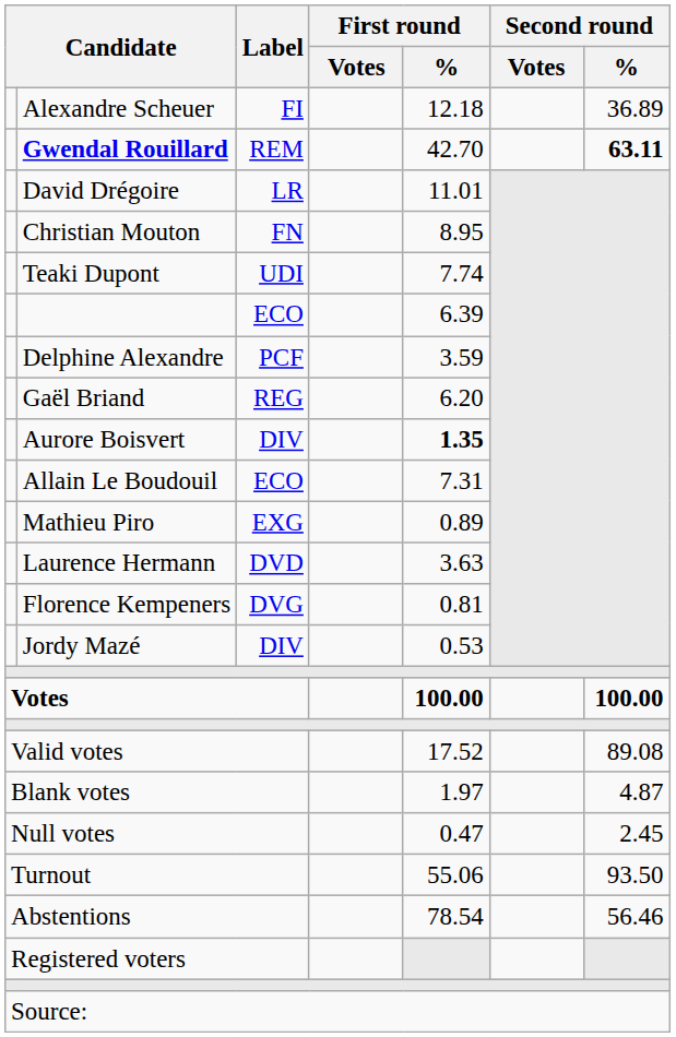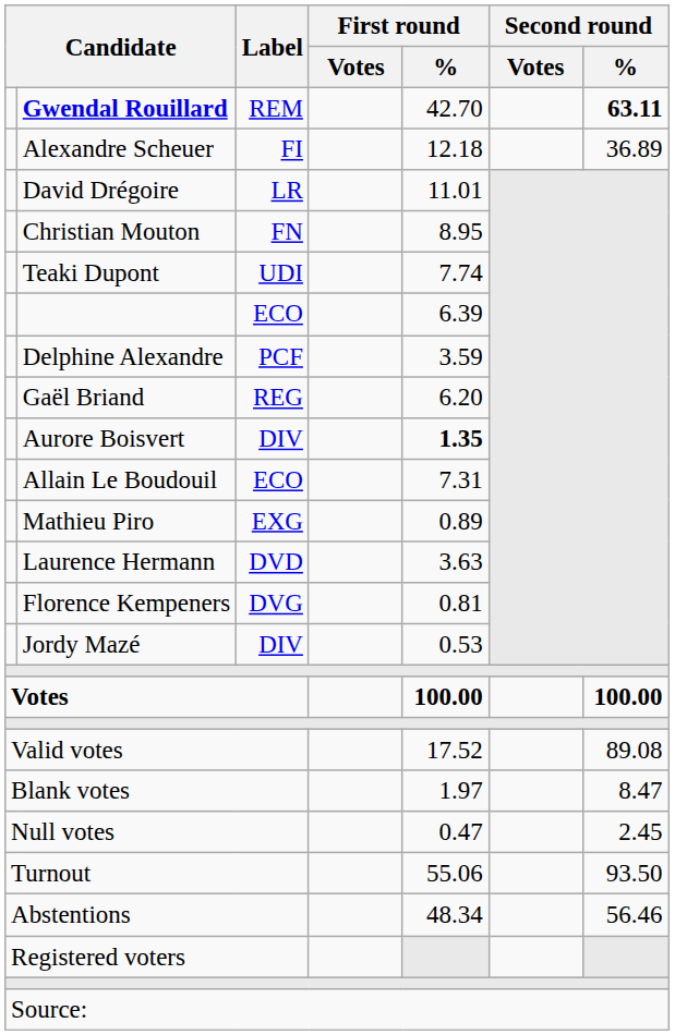rows swapped: Gwendal Rouillard <-> Alexandre Scheuer
Blank votes | Second round / %: 4.87 -> 8.47
Abstentions | First round / %: 78.54 -> 48.34
